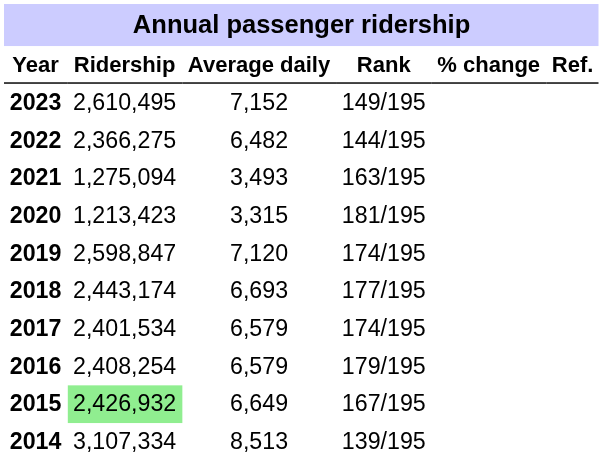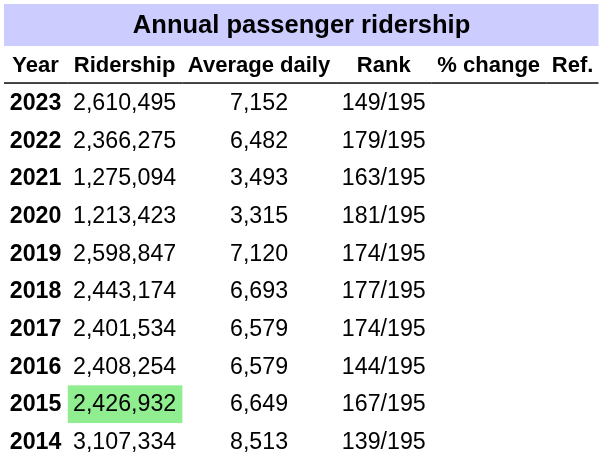2022 | Rank: 144/195 -> 179/195
2016 | Rank: 179/195 -> 144/195
